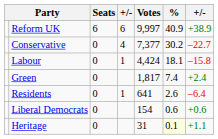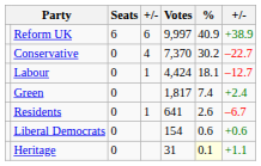Conservative | Votes: 7,377 -> 7,370
Labour | column 7: –15.8 -> –12.7
Residents | column 7: –6.4 -> –6.7
